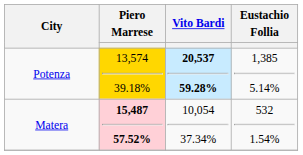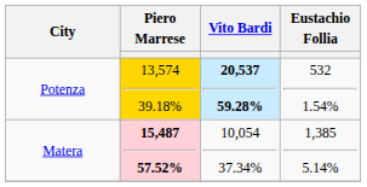Potenza | Eustachio Follia: 1,385 5.14% -> 532 1.54%
Matera | Eustachio Follia: 532 1.54% -> 1,385 5.14%
